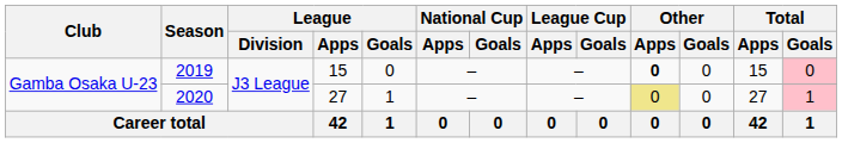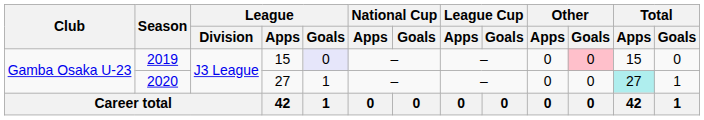2019 | League / Goals: no background -> lavender background
2019 | Other / Apps: bold -> normal
2019 | Other / Goals: no background -> pink background
2019 | Total / Goals: pink background -> no background
2020 | Other / Apps: khaki background -> no background
2020 | Total / Apps: no background -> paleturquoise background
2020 | Total / Goals: pink background -> no background
